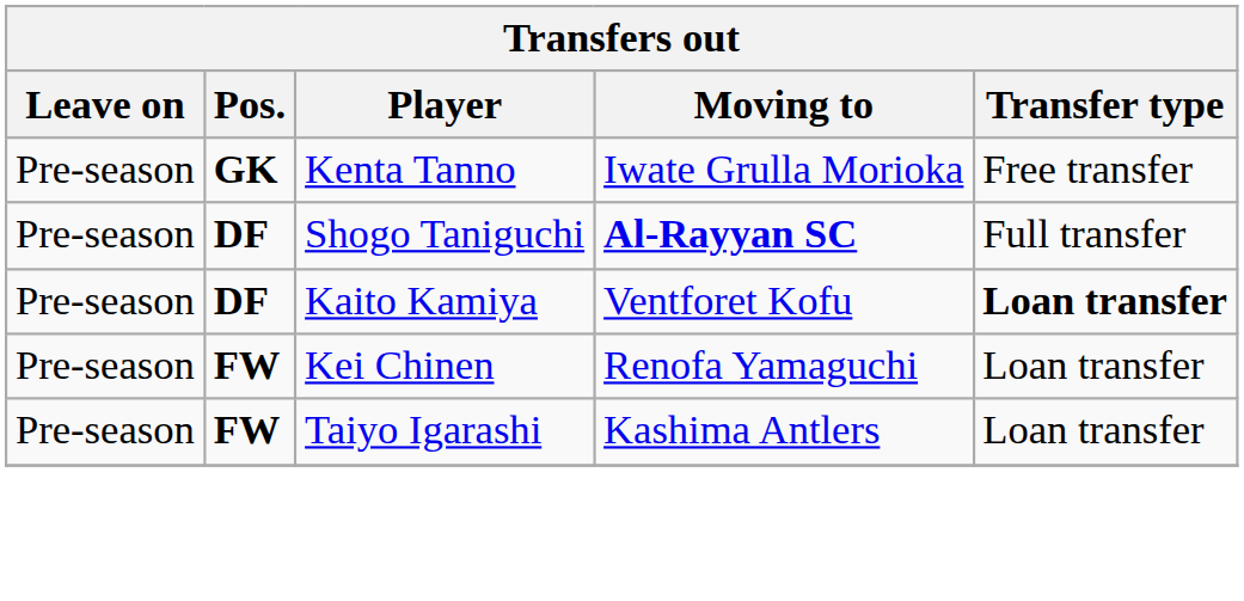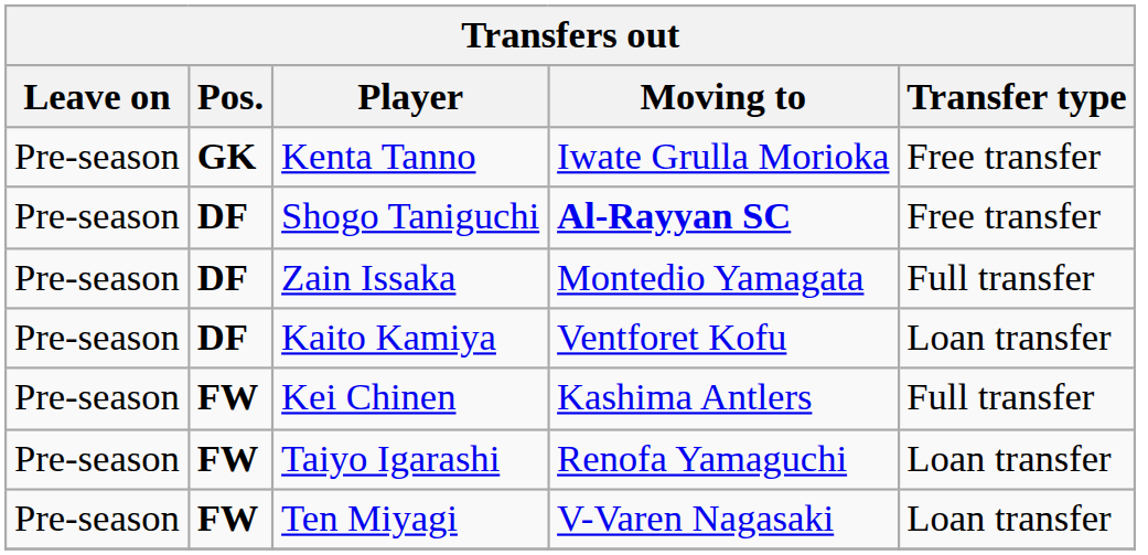Shogo Taniguchi | Transfer type: Full transfer -> Free transfer
+ row: Pre-season | DF | Zain Issaka | Montedio Yamagata | Full transfer
Kaito Kamiya | Transfer type: bold -> normal
Kei Chinen | Moving to: Renofa Yamaguchi -> Kashima Antlers
Kei Chinen | Transfer type: Loan transfer -> Full transfer
Taiyo Igarashi | Moving to: Kashima Antlers -> Renofa Yamaguchi
+ row: Pre-season | FW | Ten Miyagi | V-Varen Nagasaki | Loan transfer
